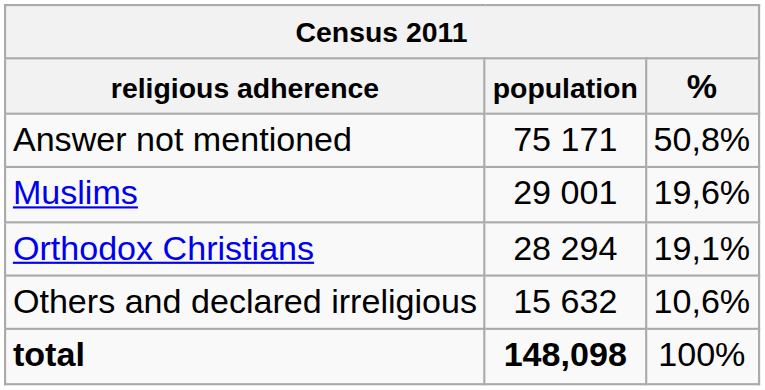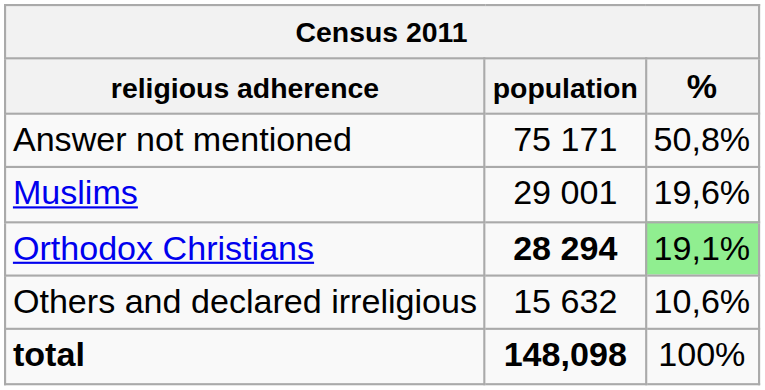Orthodox Christians | population: normal -> bold
Orthodox Christians | %: no background -> lightgreen background
